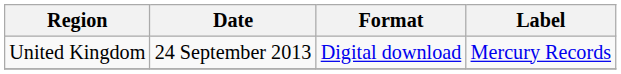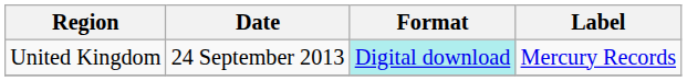United Kingdom | Format: no background -> paleturquoise background
